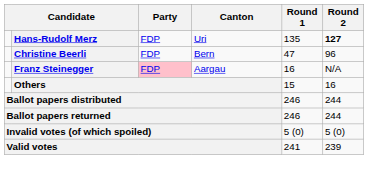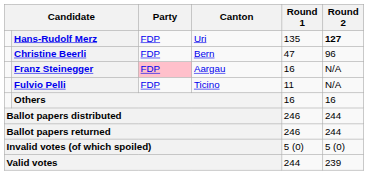+ row: Fulvio Pelli | FDP | Ticino | 11 | N/A
Others | Round 1: 15 -> 16
Valid votes | Round 1: 241 -> 244
